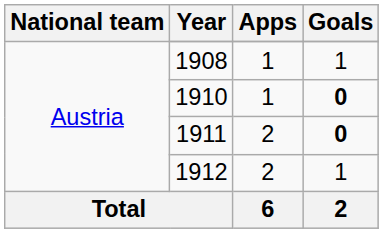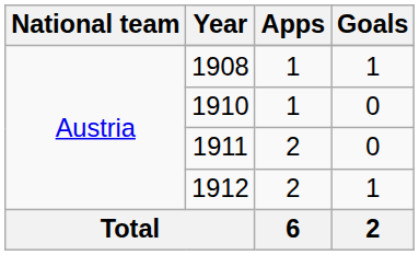1910 | Goals: bold -> normal
1911 | Goals: bold -> normal
